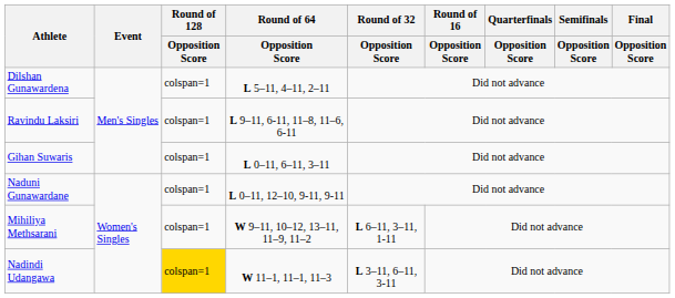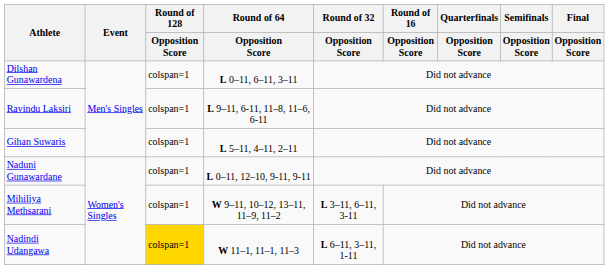Dilshan Gunawardena | Round of 64 / Opposition Score: L 5–11, 4–11, 2–11 -> L 0–11, 6–11, 3–11
Gihan Suwaris | Round of 64 / Opposition Score: L 0–11, 6–11, 3–11 -> L 5–11, 4–11, 2–11
Mihiliya Methsarani | Round of 32 / Opposition Score: L 6–11, 3–11, 1-11 -> L 3–11, 6–11, 3-11
Nadindi Udangawa | Round of 32 / Opposition Score: L 3–11, 6–11, 3-11 -> L 6–11, 3–11, 1-11
